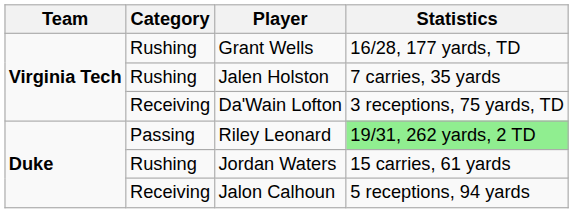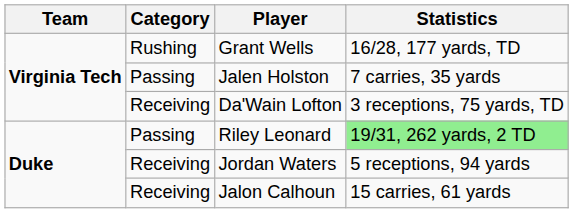Jalen Holston | Category: Rushing -> Passing
Jordan Waters | Category: Rushing -> Receiving
Jordan Waters | Statistics: 15 carries, 61 yards -> 5 receptions, 94 yards
Jalon Calhoun | Statistics: 5 receptions, 94 yards -> 15 carries, 61 yards
